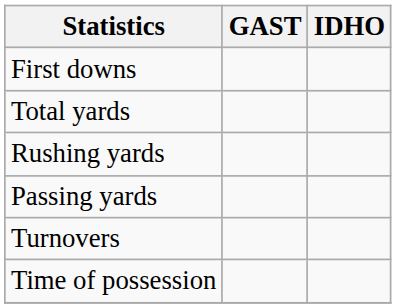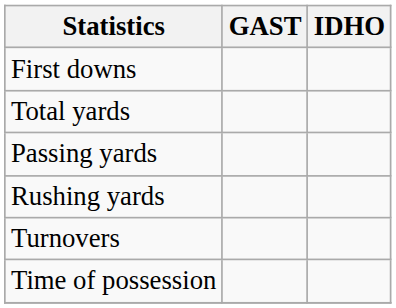rows swapped: Rushing yards <-> Passing yards
